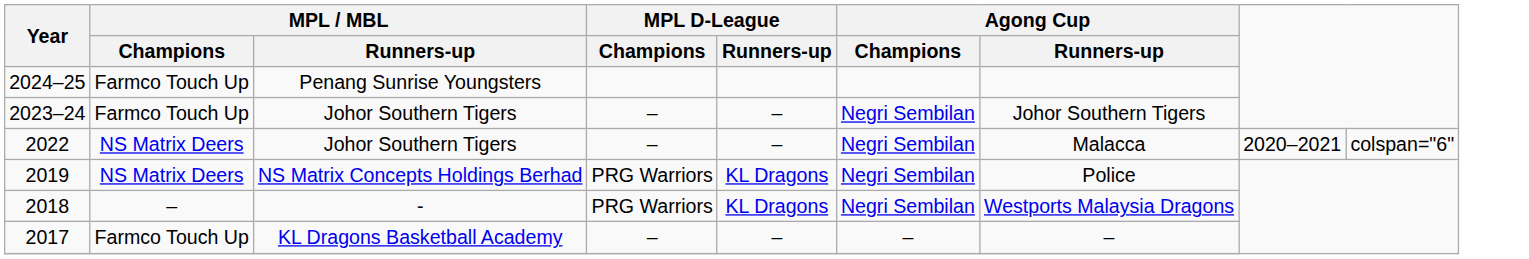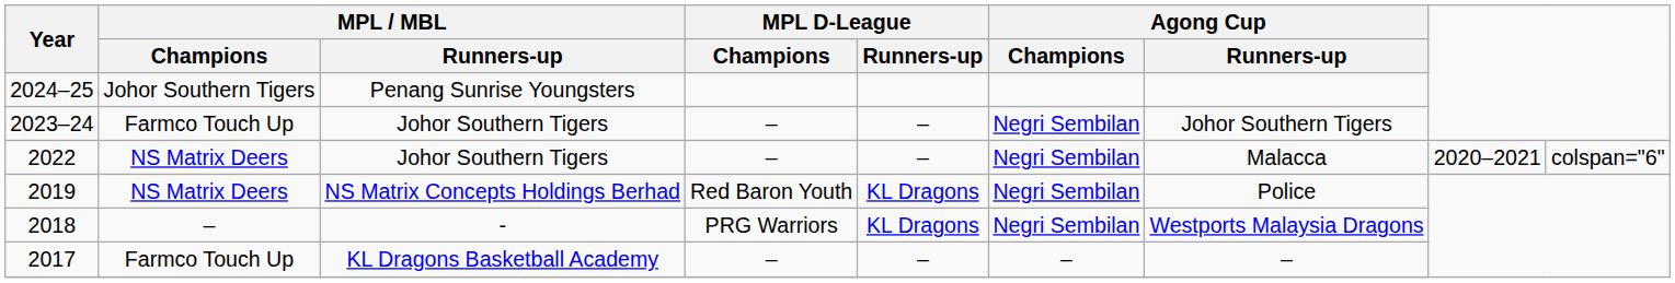2024–25 | MPL / MBL / Champions: Farmco Touch Up -> Johor Southern Tigers
2019 | MPL D-League / Champions: PRG Warriors -> Red Baron Youth
